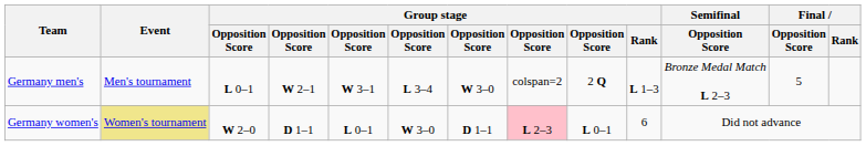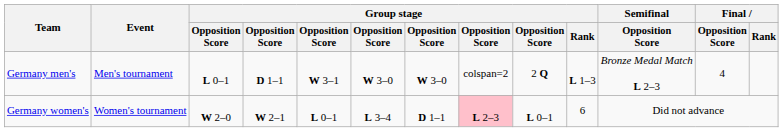Germany men's | column 4: W 2–1 -> D 1–1
Germany men's | column 6: L 3–4 -> W 3–0
Germany men's | Final / Opposition Score: 5 -> 4
Germany women's | Event: khaki background -> no background
Germany women's | column 4: D 1–1 -> W 2–1
Germany women's | column 6: W 3–0 -> L 3–4
